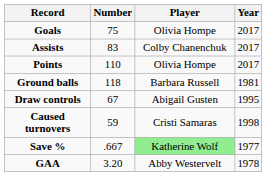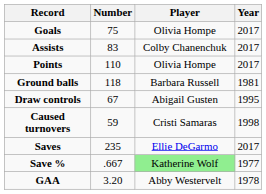+ row: Saves | 235 | Ellie DeGarmo | 2017
